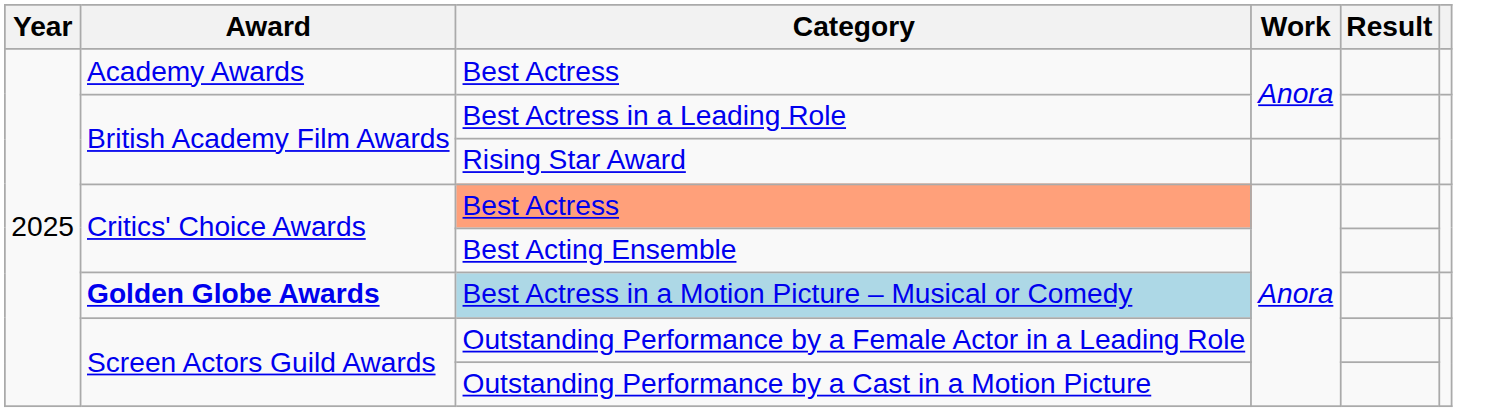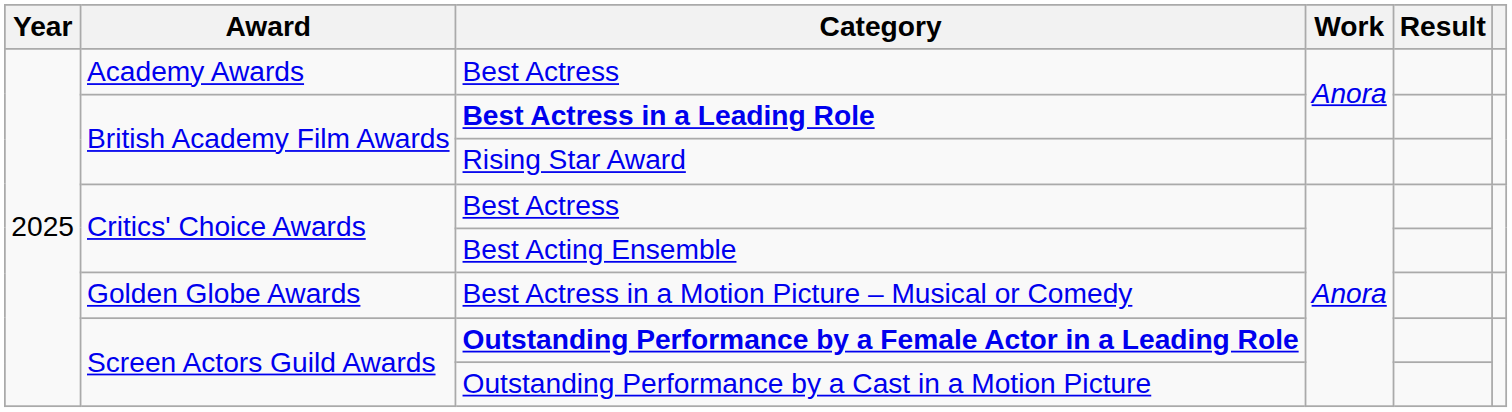Best Actress in a Leading Role | Category: normal -> bold
Critics' Choice Awards / Best Actress | Category: lightsalmon background -> no background
Best Actress in a Motion Picture – Musical or Comedy | Award: bold -> normal
Best Actress in a Motion Picture – Musical or Comedy | Category: lightblue background -> no background
Outstanding Performance by a Female Actor in a Leading Role | Category: normal -> bold
